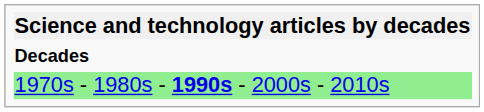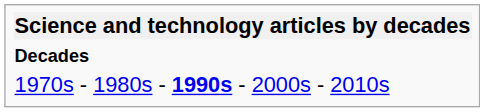row 3 | column 1: lightgreen background -> no background
